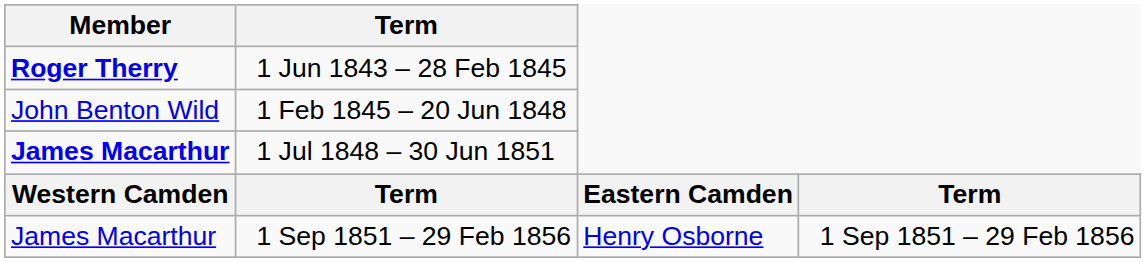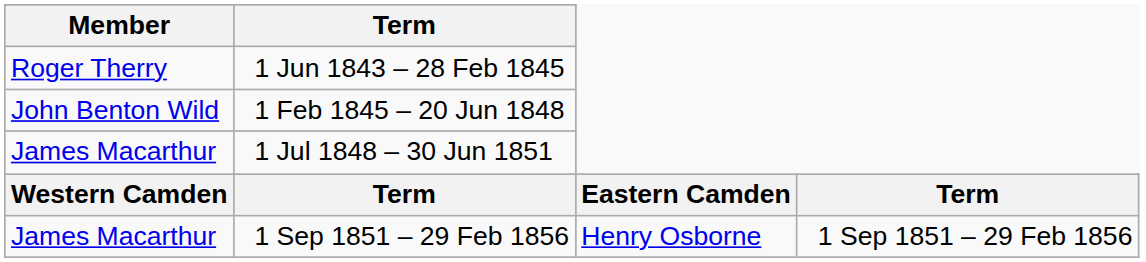1 Jun 1843 – 28 Feb 1845 | Member: bold -> normal
1 Jul 1848 – 30 Jun 1851 | Member: bold -> normal
